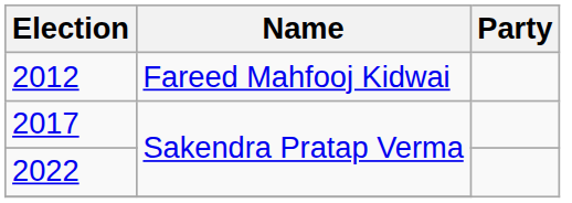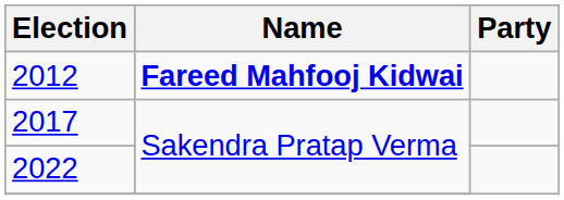2012 | Name: normal -> bold
